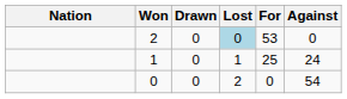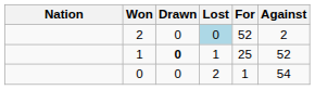row 2 | For: 53 -> 52
row 2 | Against: 0 -> 2
row 3 | Drawn: normal -> bold
row 3 | Against: 24 -> 52
row 4 | For: 0 -> 1
